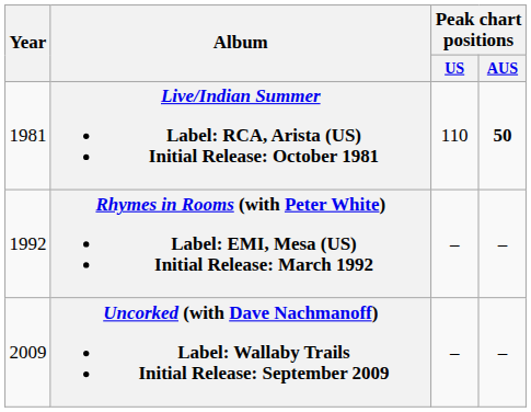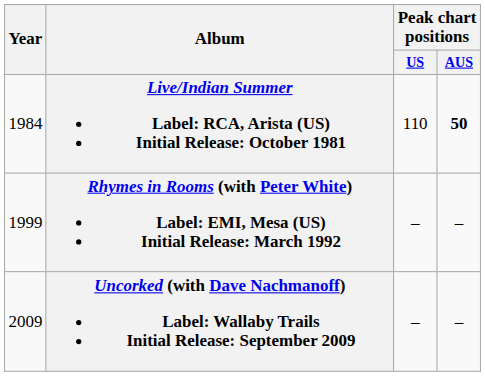row 3 | Year: 1981 -> 1984
row 4 | Year: 1992 -> 1999
